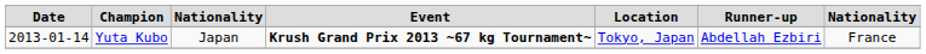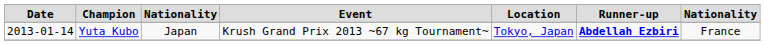Yuta Kubo | Event: bold -> normal
Yuta Kubo | Runner-up: normal -> bold
